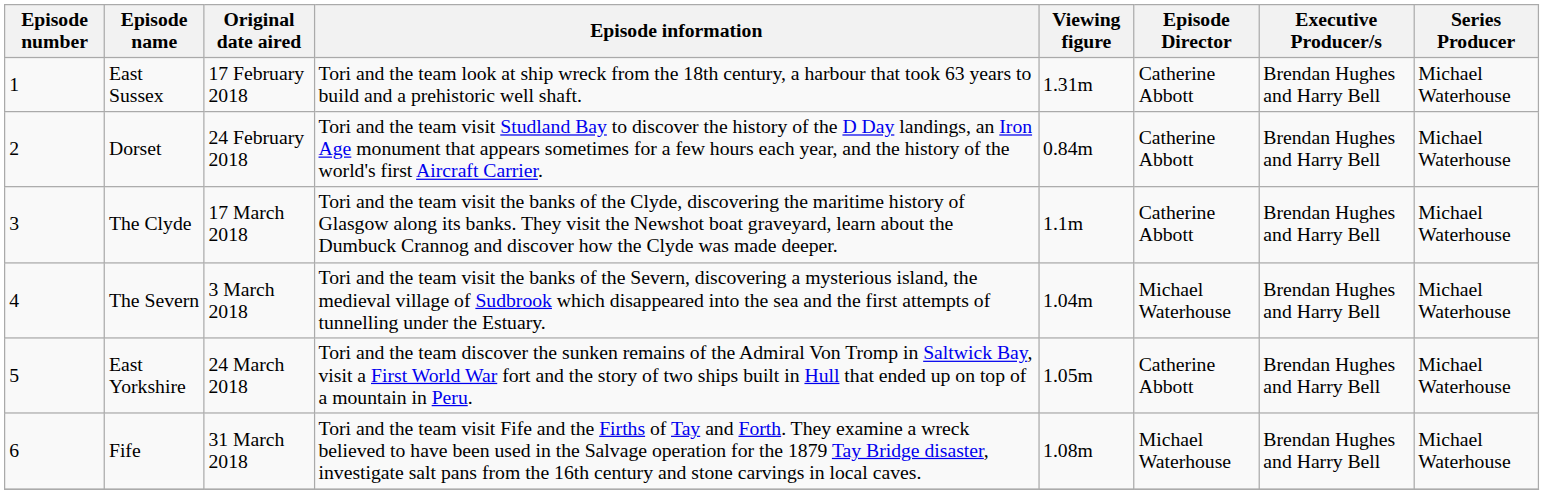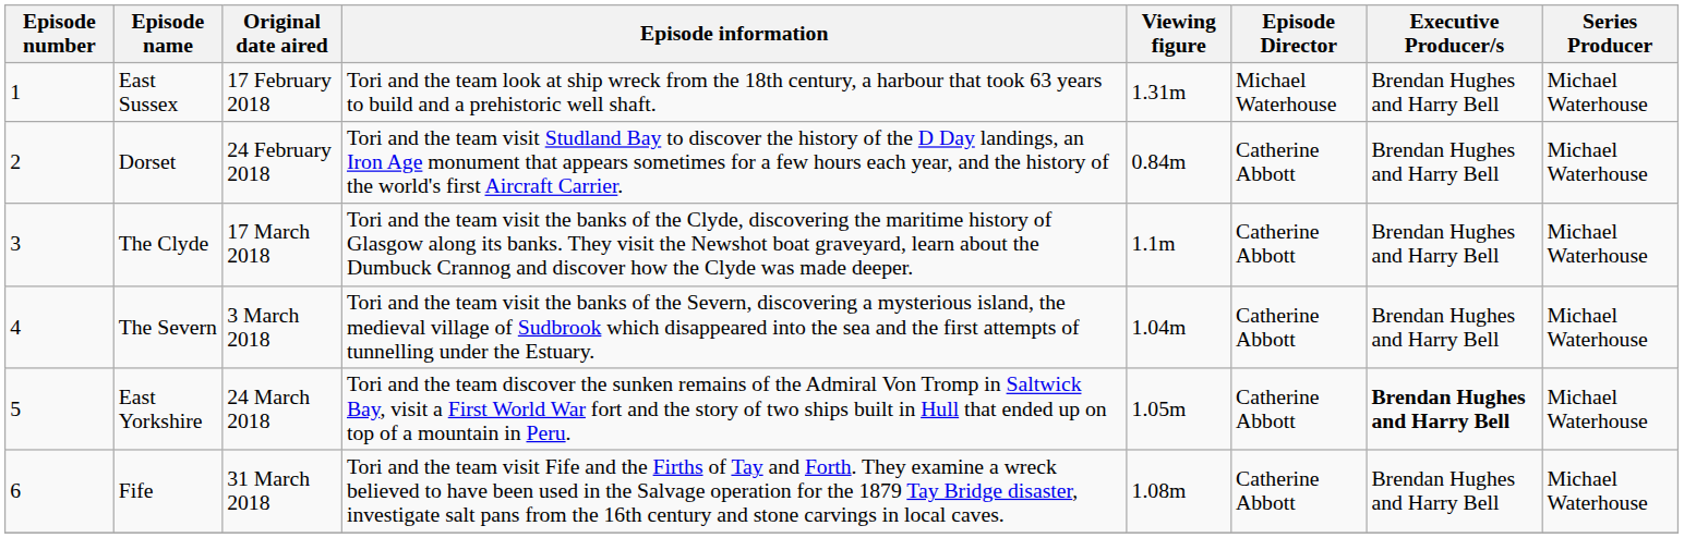East Sussex | Episode Director: Catherine Abbott -> Michael Waterhouse
The Severn | Episode Director: Michael Waterhouse -> Catherine Abbott
East Yorkshire | Executive Producer/s: normal -> bold
Fife | Episode Director: Michael Waterhouse -> Catherine Abbott
